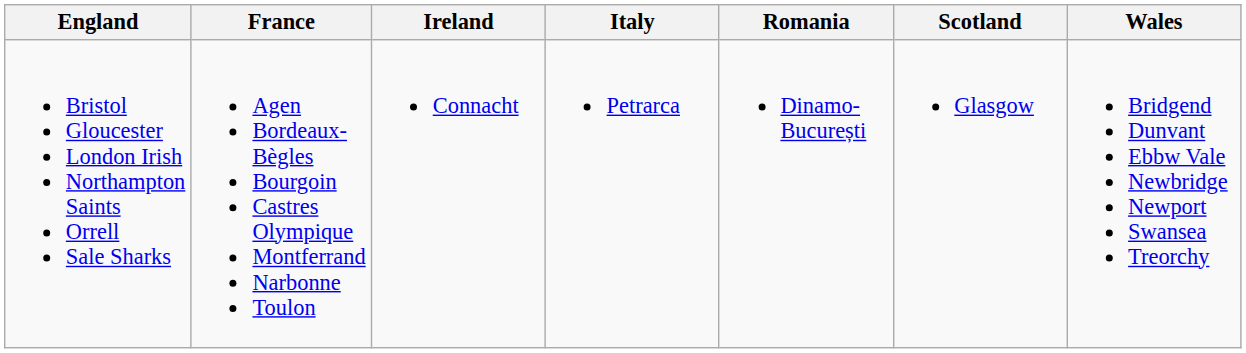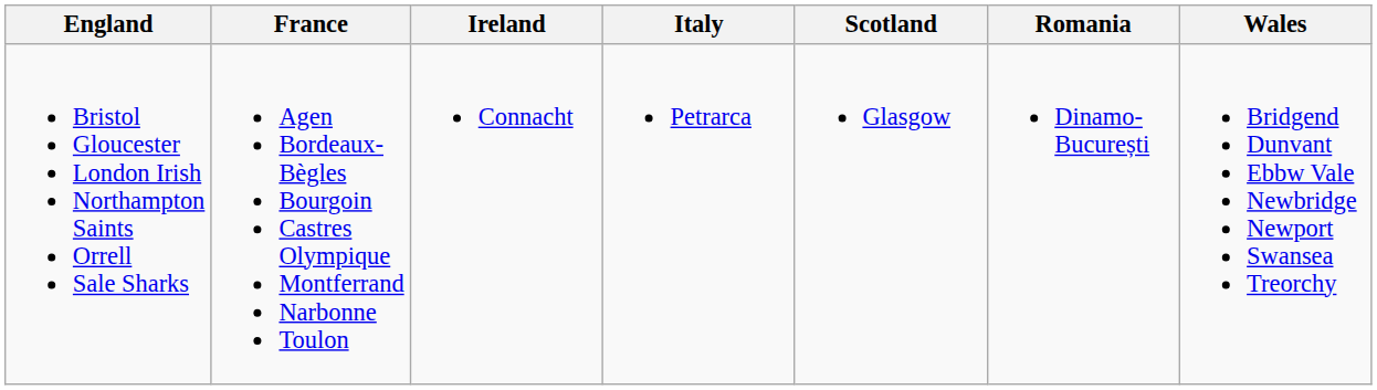columns swapped: Romania <-> Scotland
